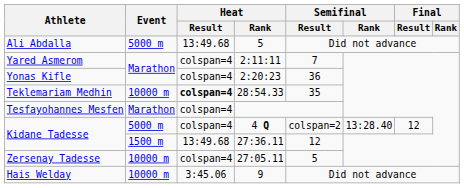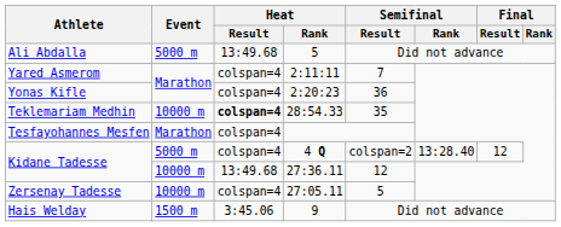27:36.11 | Event: 1500 m -> 10000 m
9 | Event: 10000 m -> 1500 m
